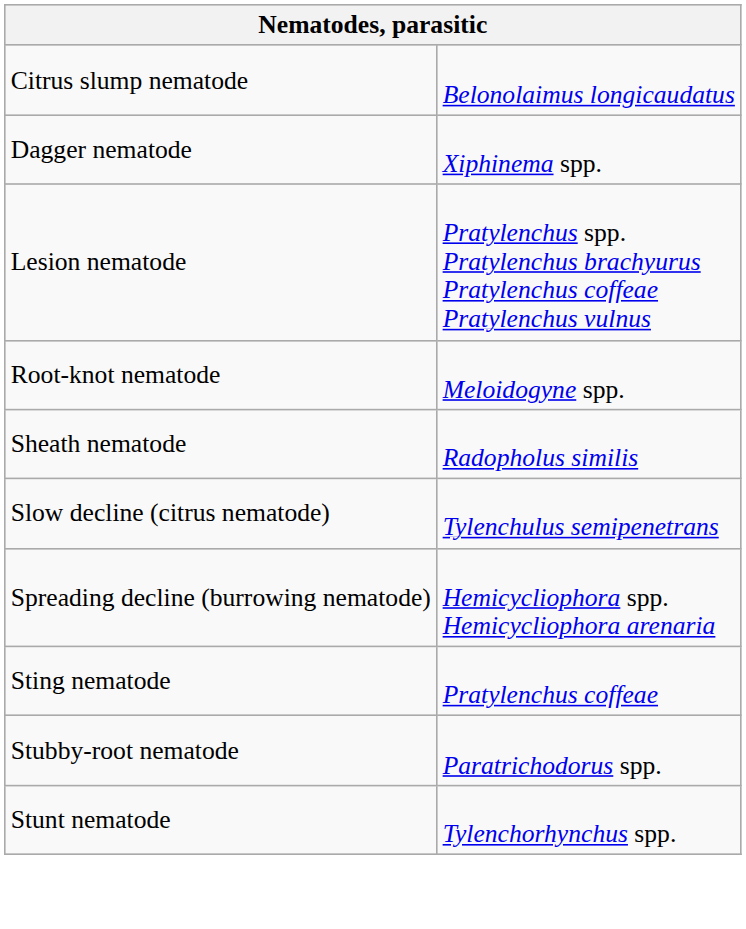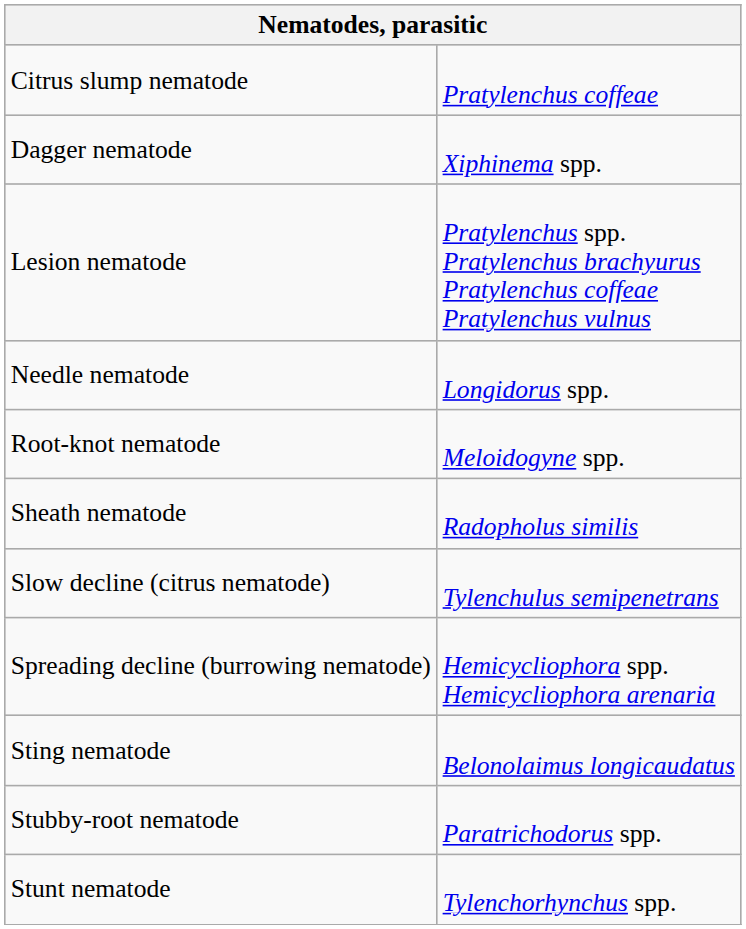Citrus slump nematode | column 2: Belonolaimus longicaudatus -> Pratylenchus coffeae
+ row: Needle nematode | Longidorus spp.
Sting nematode | column 2: Pratylenchus coffeae -> Belonolaimus longicaudatus
